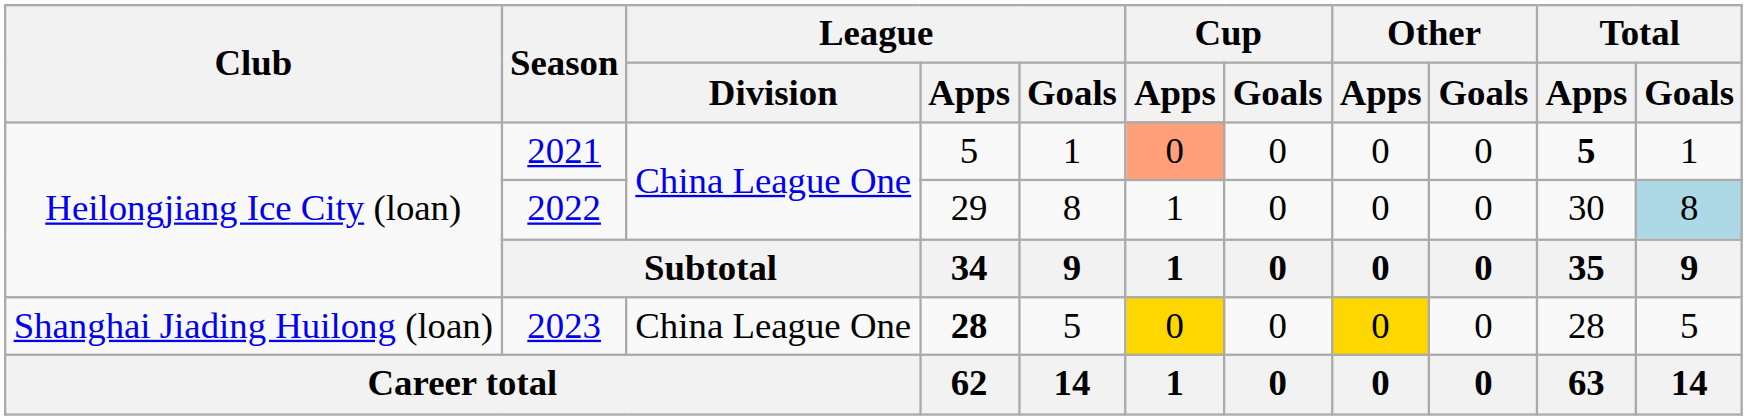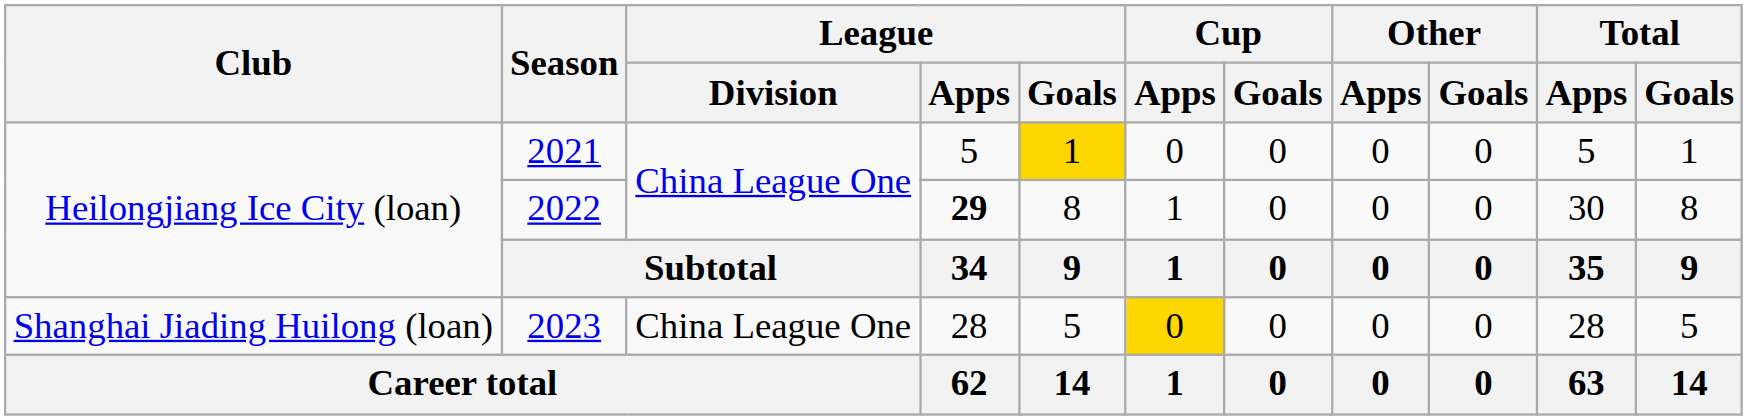2021 | League / Goals: no background -> gold background
2021 | Cup / Apps: lightsalmon background -> no background
2021 | Total / Apps: bold -> normal
2022 | League / Apps: normal -> bold
2022 | Total / Goals: lightblue background -> no background
2023 | League / Apps: bold -> normal
2023 | Other / Apps: gold background -> no background
